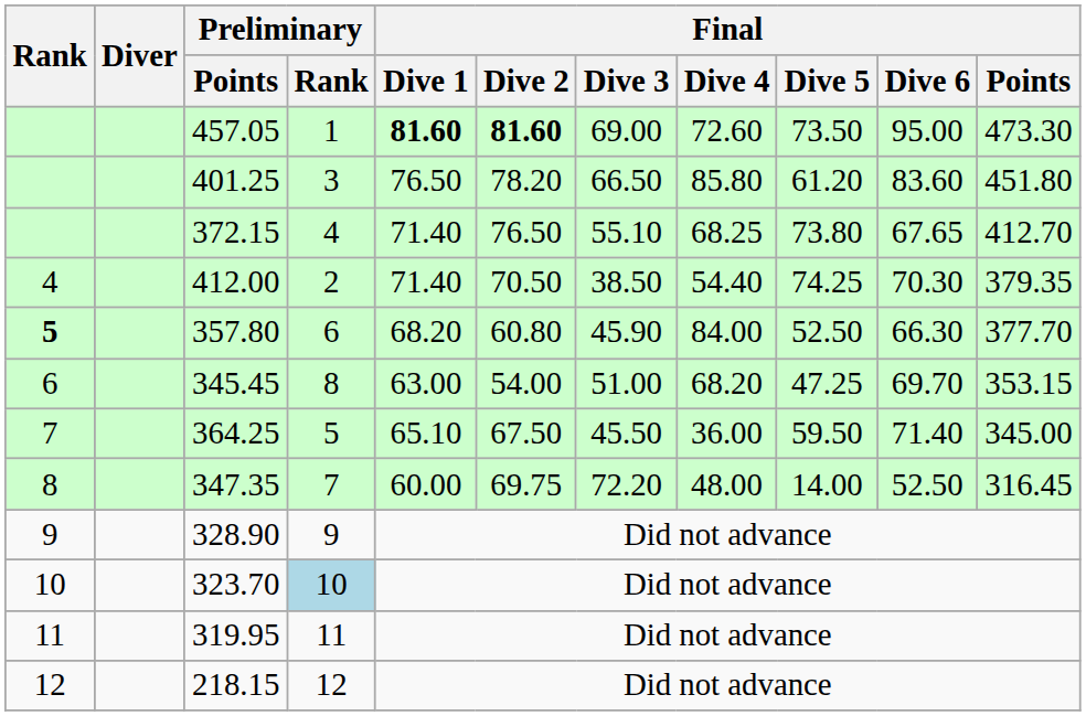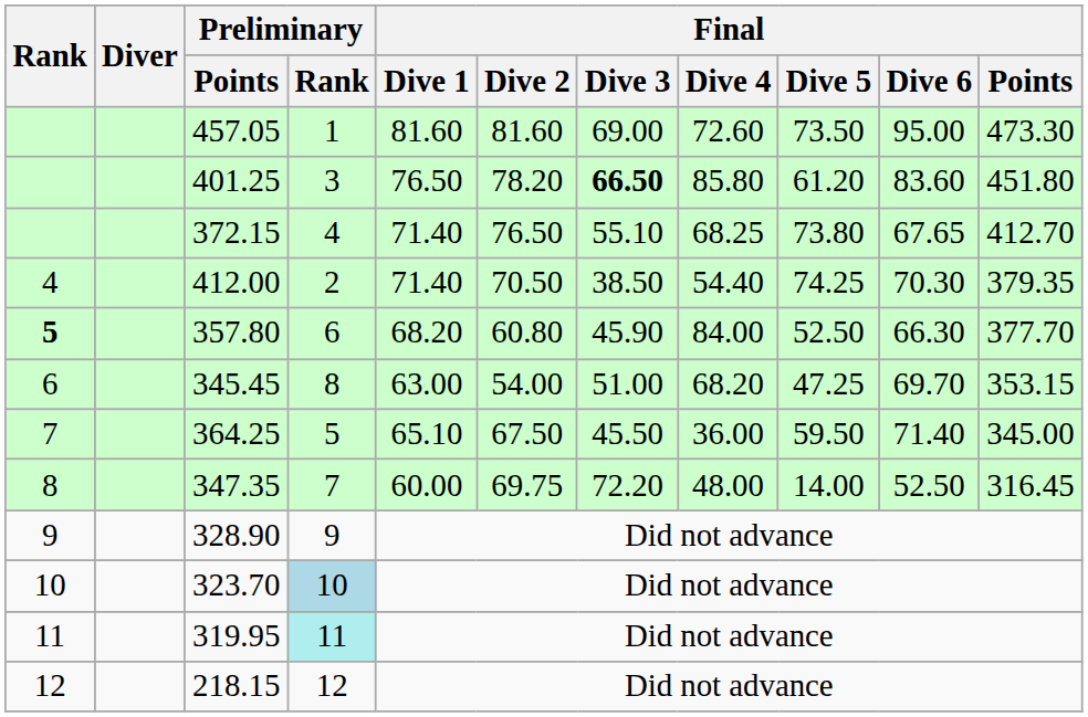457.05 | Final / Dive 1: bold -> normal
457.05 | Final / Dive 2: bold -> normal
401.25 | Final / Dive 3: normal -> bold
319.95 | Preliminary / Rank: no background -> paleturquoise background
